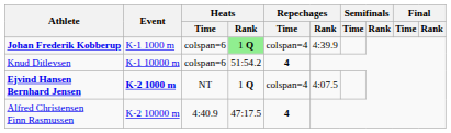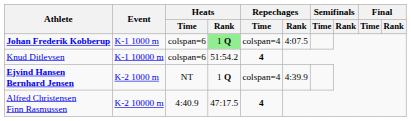Johan Frederik Kobberup | Repechages / Rank: 4:39.9 -> 4:07.5
Ejvind Hansen Bernhard Jensen | Event: bold -> normal
Ejvind Hansen Bernhard Jensen | Repechages / Rank: 4:07.5 -> 4:39.9
